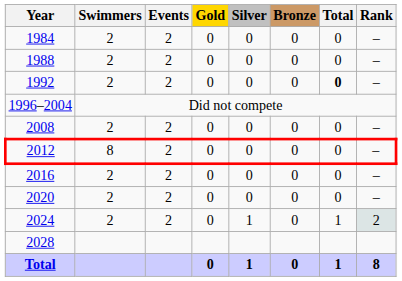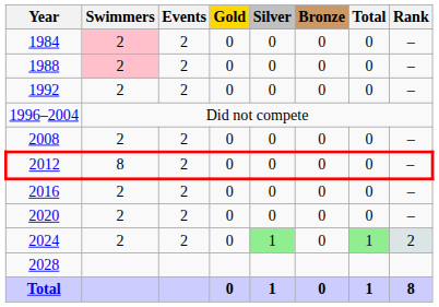1984 | Swimmers: no background -> pink background
1988 | Swimmers: no background -> pink background
1992 | Total: bold -> normal
2024 | Silver: no background -> lightgreen background
2024 | Total: no background -> lightgreen background
